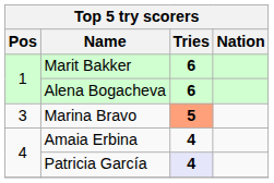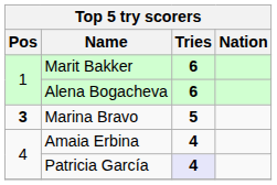Marina Bravo | Pos: normal -> bold
Marina Bravo | Tries: lightsalmon background -> no background
